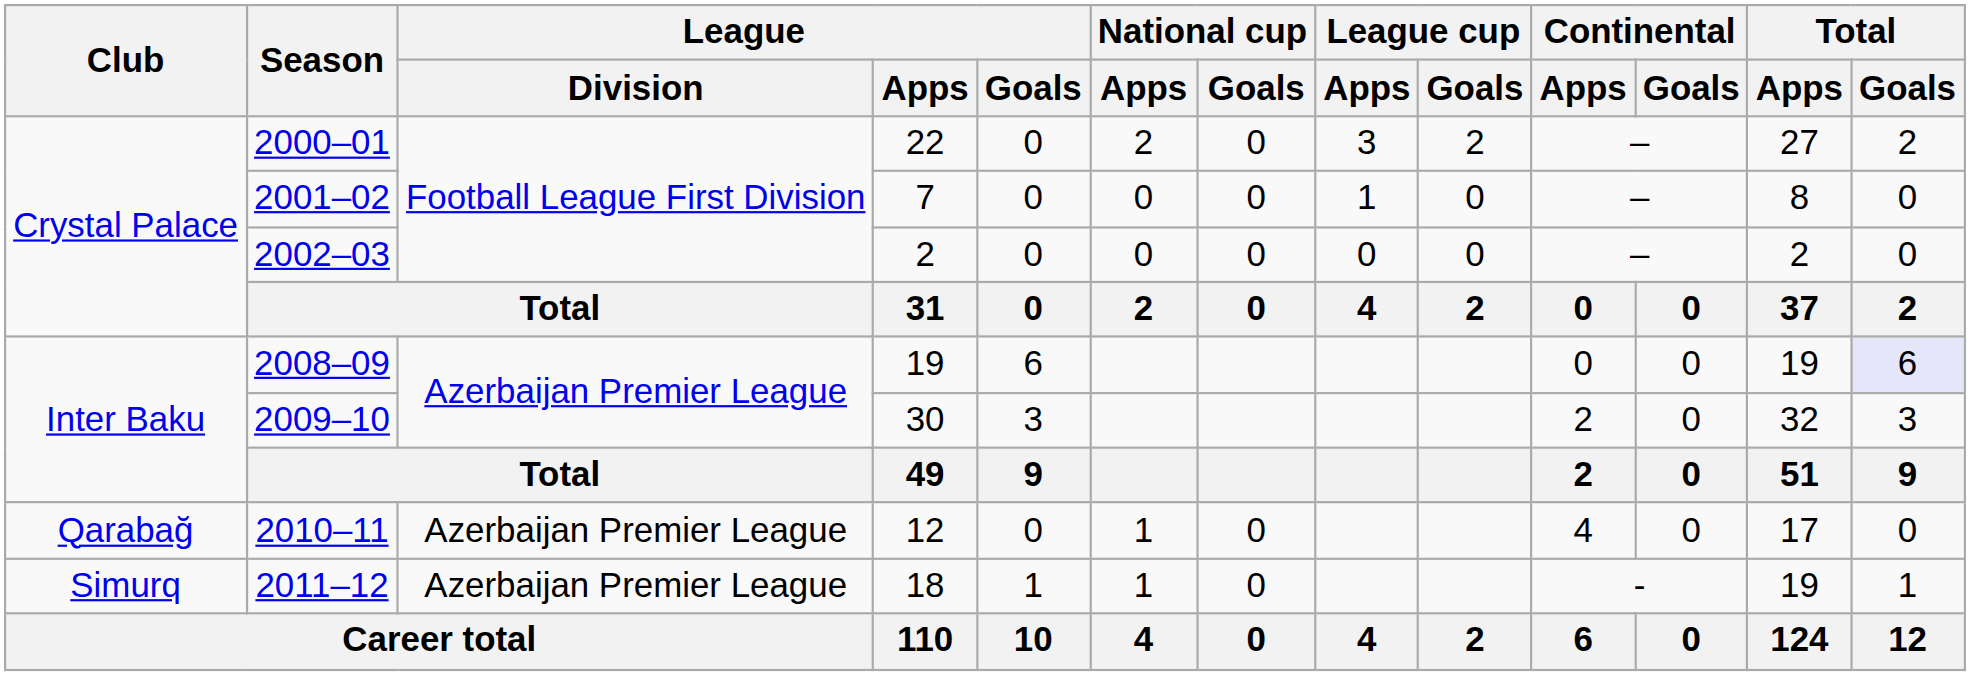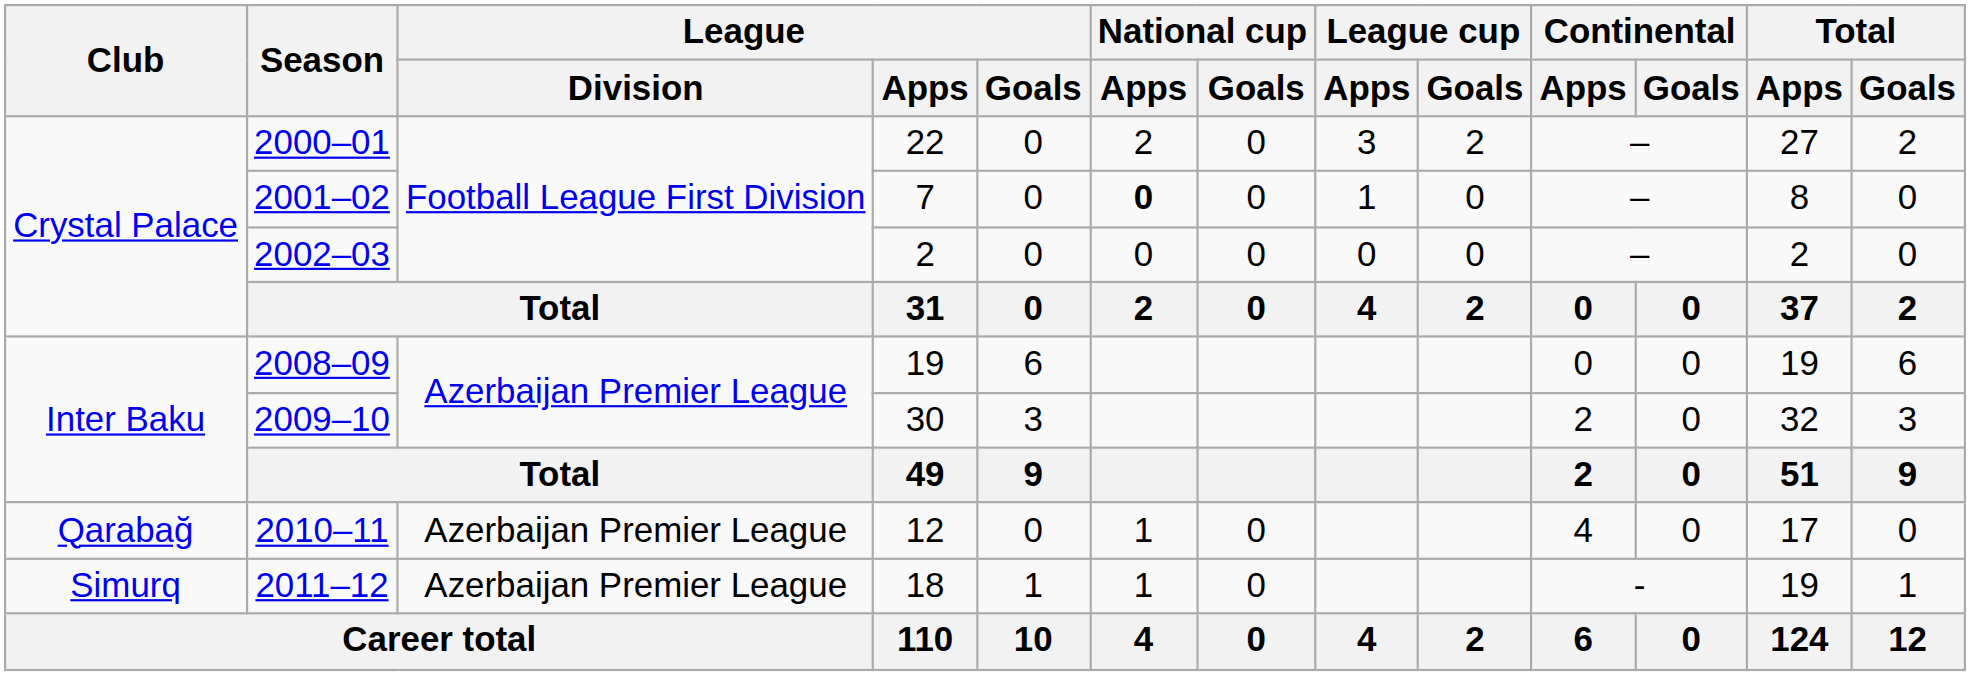2001–02 | National cup / Apps: normal -> bold
2008–09 | Total / Goals: lavender background -> no background
